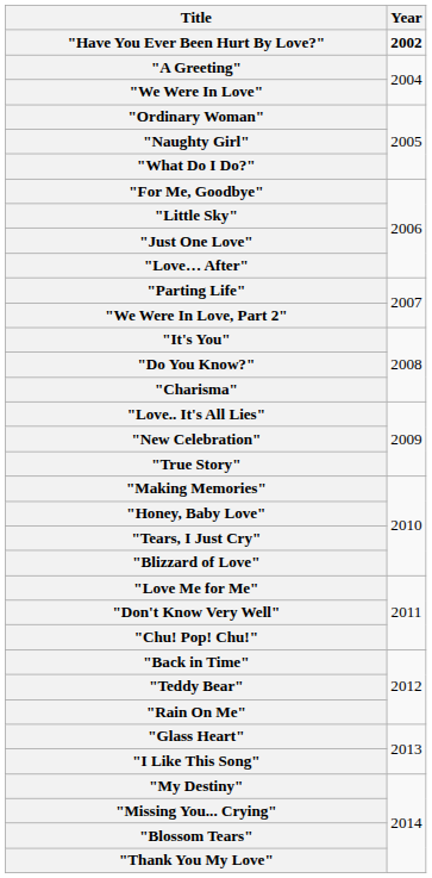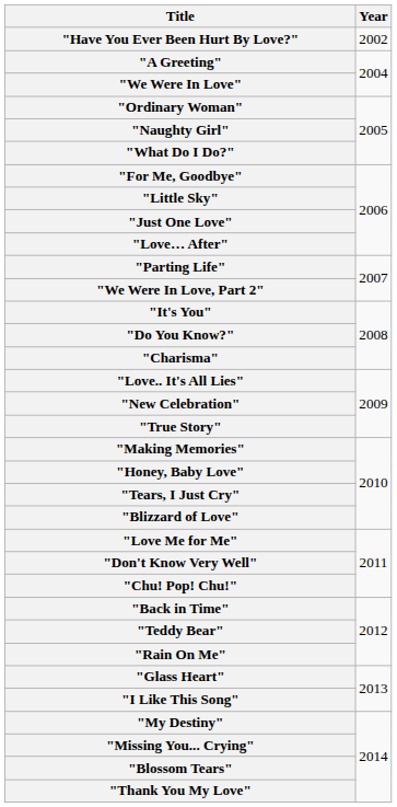"Have You Ever Been Hurt By Love?" | Year: bold -> normal
